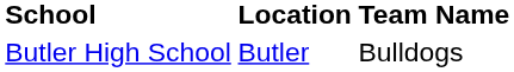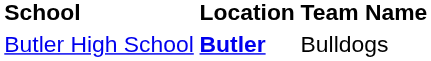Butler High School | Location: normal -> bold
